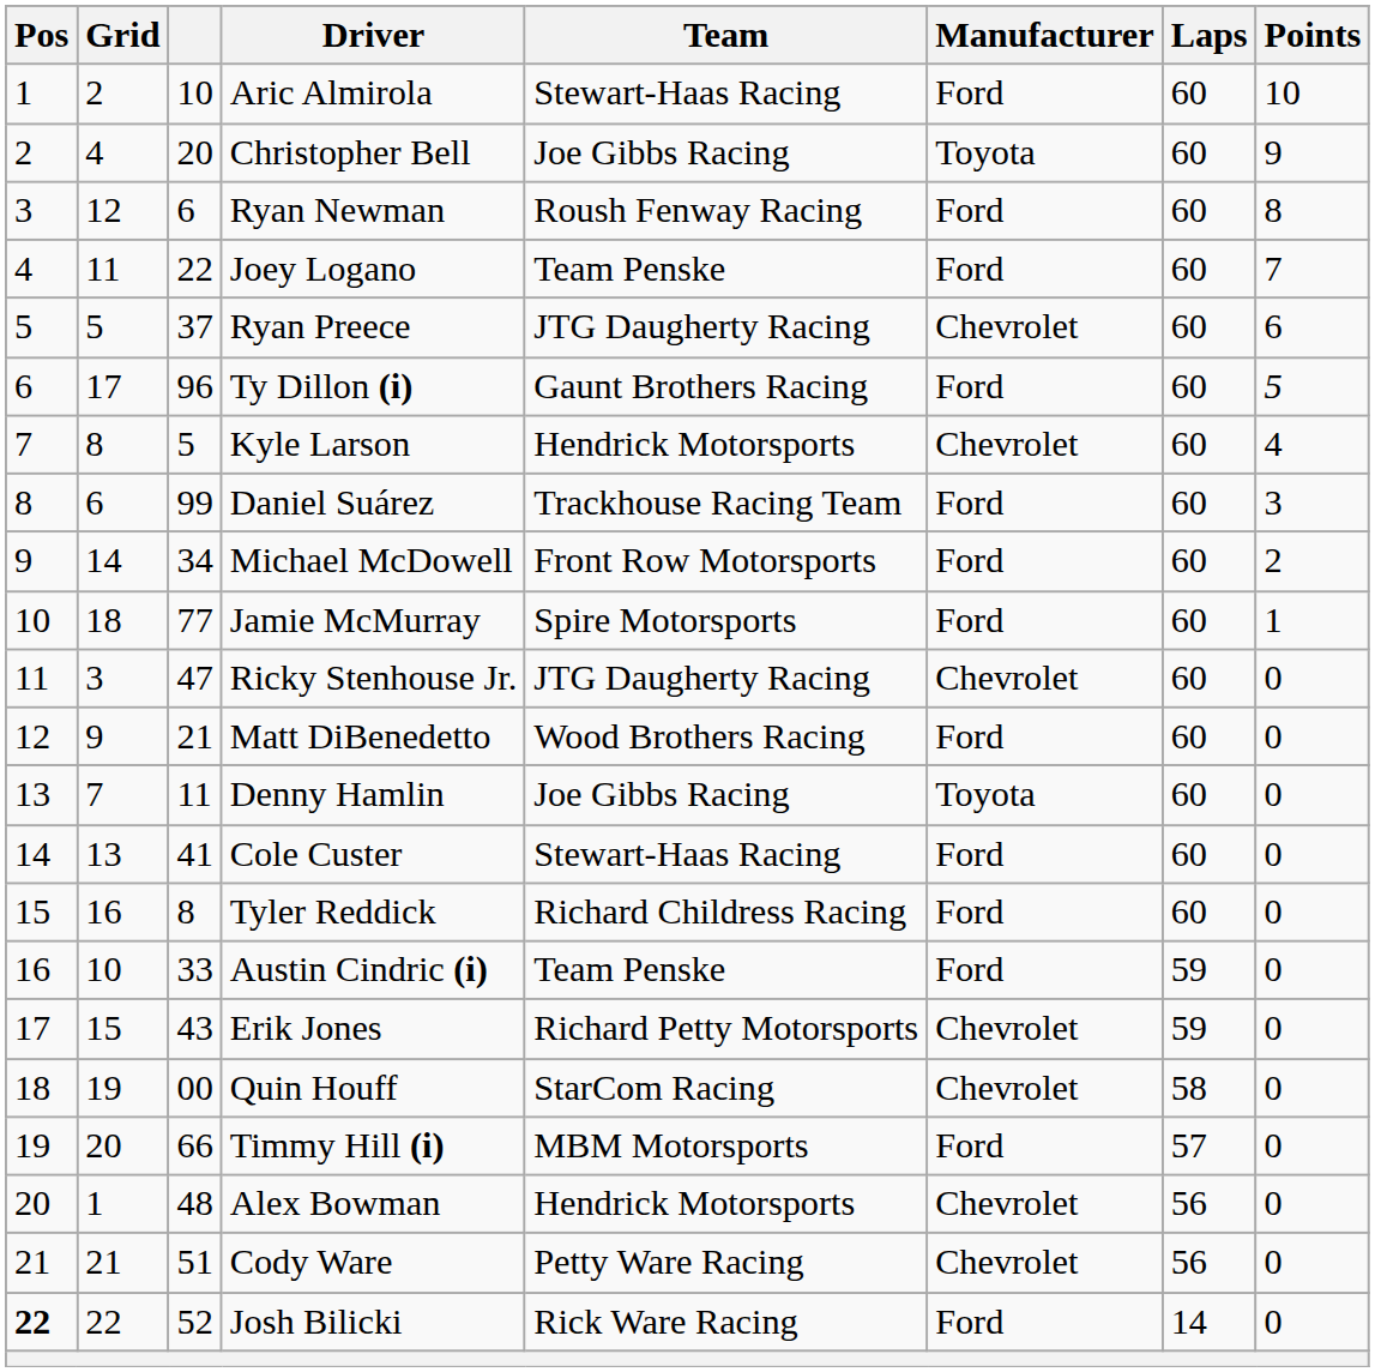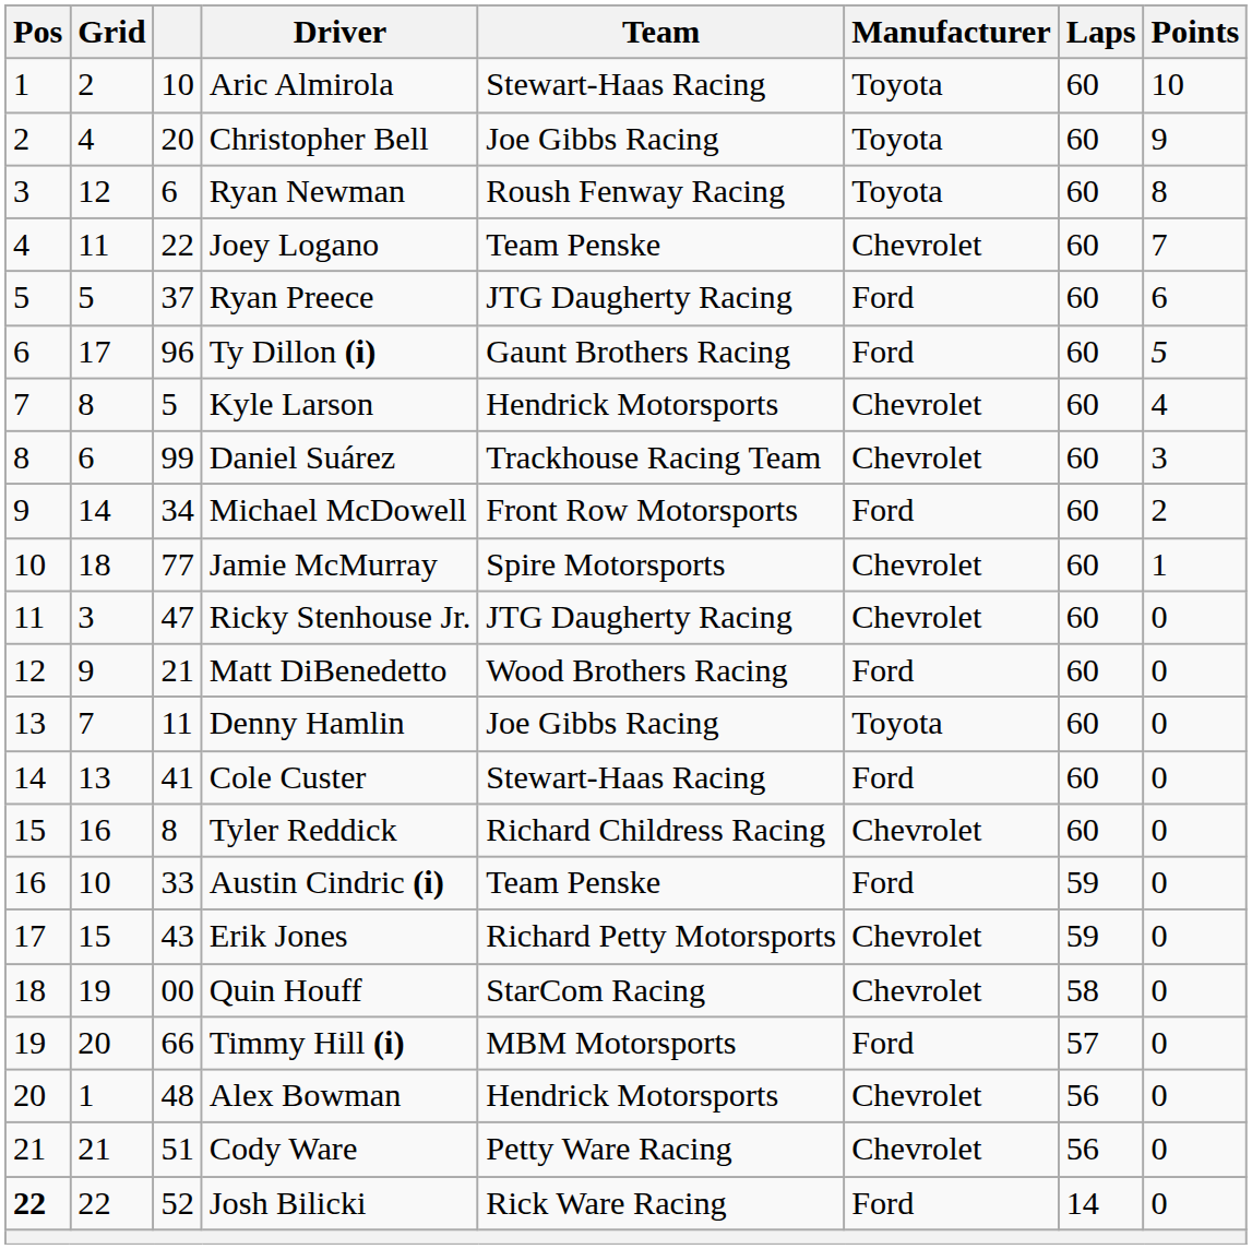Aric Almirola | Manufacturer: Ford -> Toyota
Ryan Newman | Manufacturer: Ford -> Toyota
Joey Logano | Manufacturer: Ford -> Chevrolet
Ryan Preece | Manufacturer: Chevrolet -> Ford
Daniel Suárez | Manufacturer: Ford -> Chevrolet
Jamie McMurray | Manufacturer: Ford -> Chevrolet
Tyler Reddick | Manufacturer: Ford -> Chevrolet
